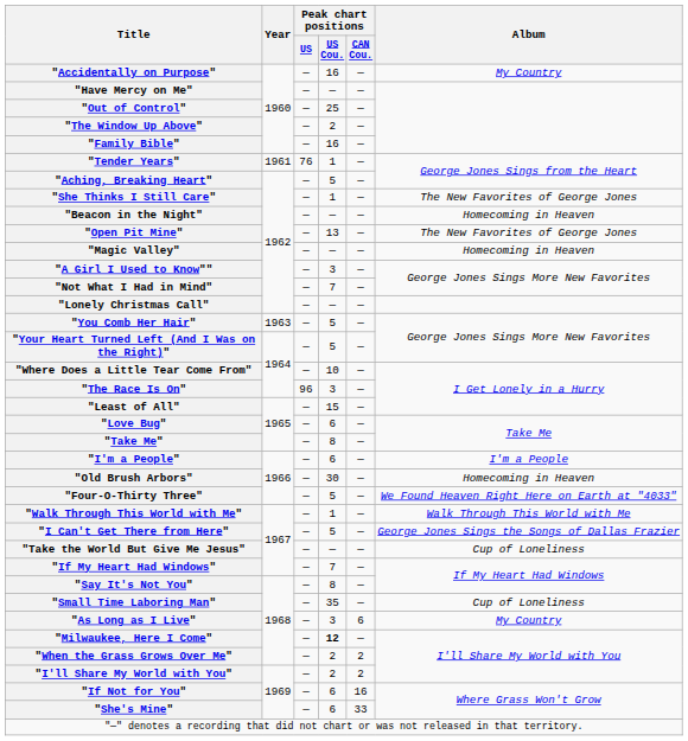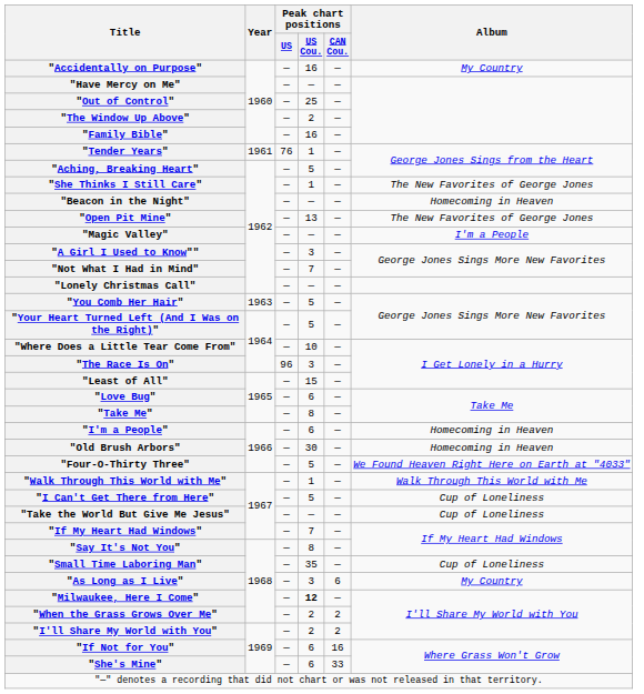"Magic Valley" | Album: Homecoming in Heaven -> I'm a People
"I'm a People" | Album: I'm a People -> Homecoming in Heaven
"I Can't Get There from Here" | Album: George Jones Sings the Songs of Dallas Frazier -> Cup of Loneliness
